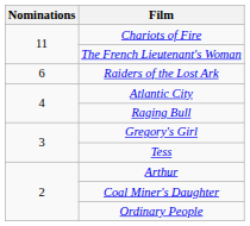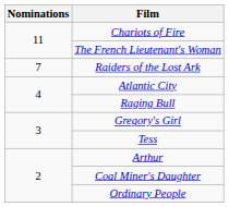Raiders of the Lost Ark | Nominations: 6 -> 7
